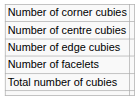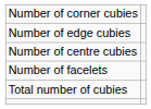rows swapped: Number of edge cubies <-> Number of centre cubies
